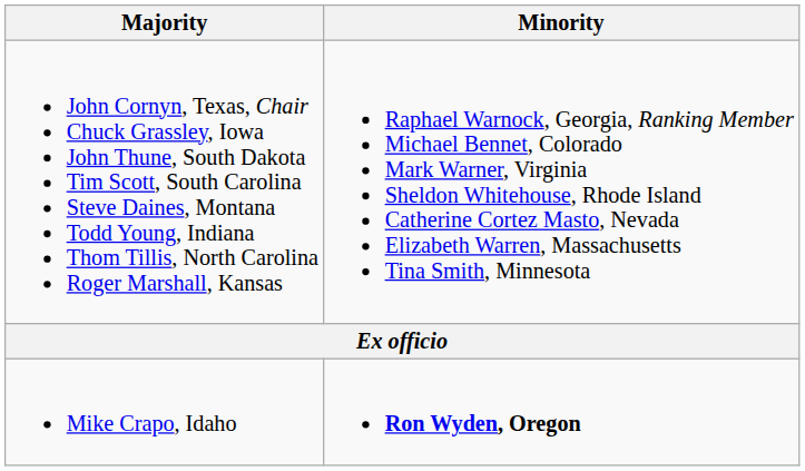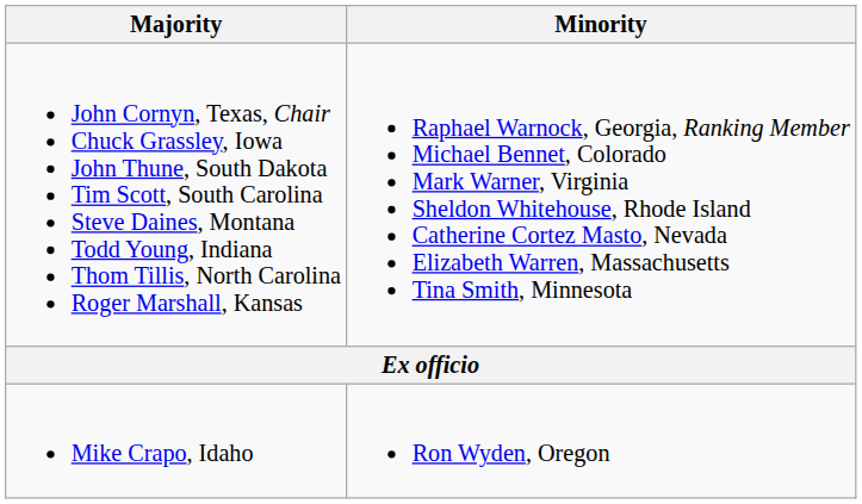Mike Crapo, Idaho | Minority: bold -> normal
